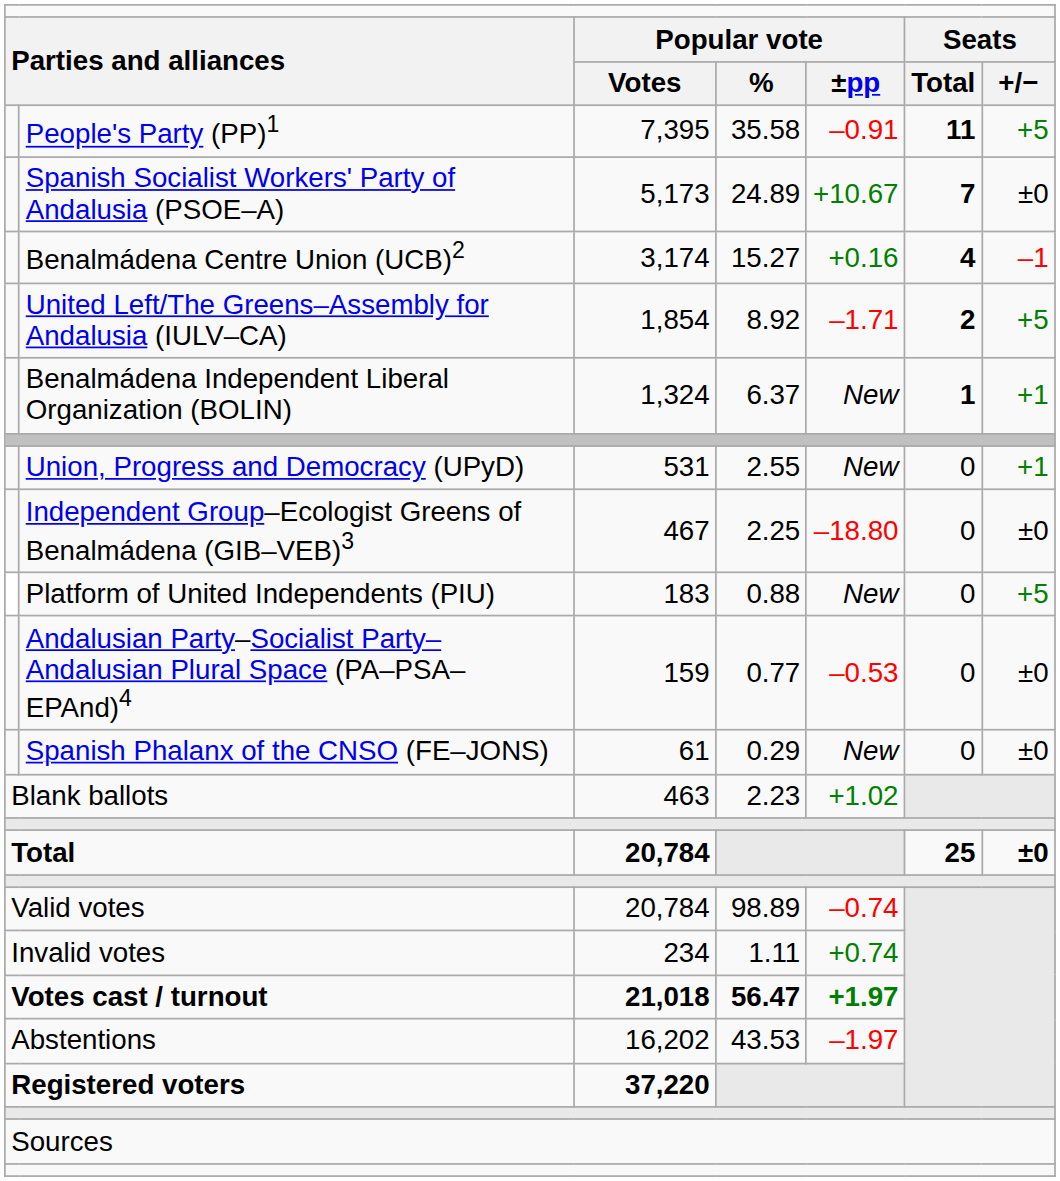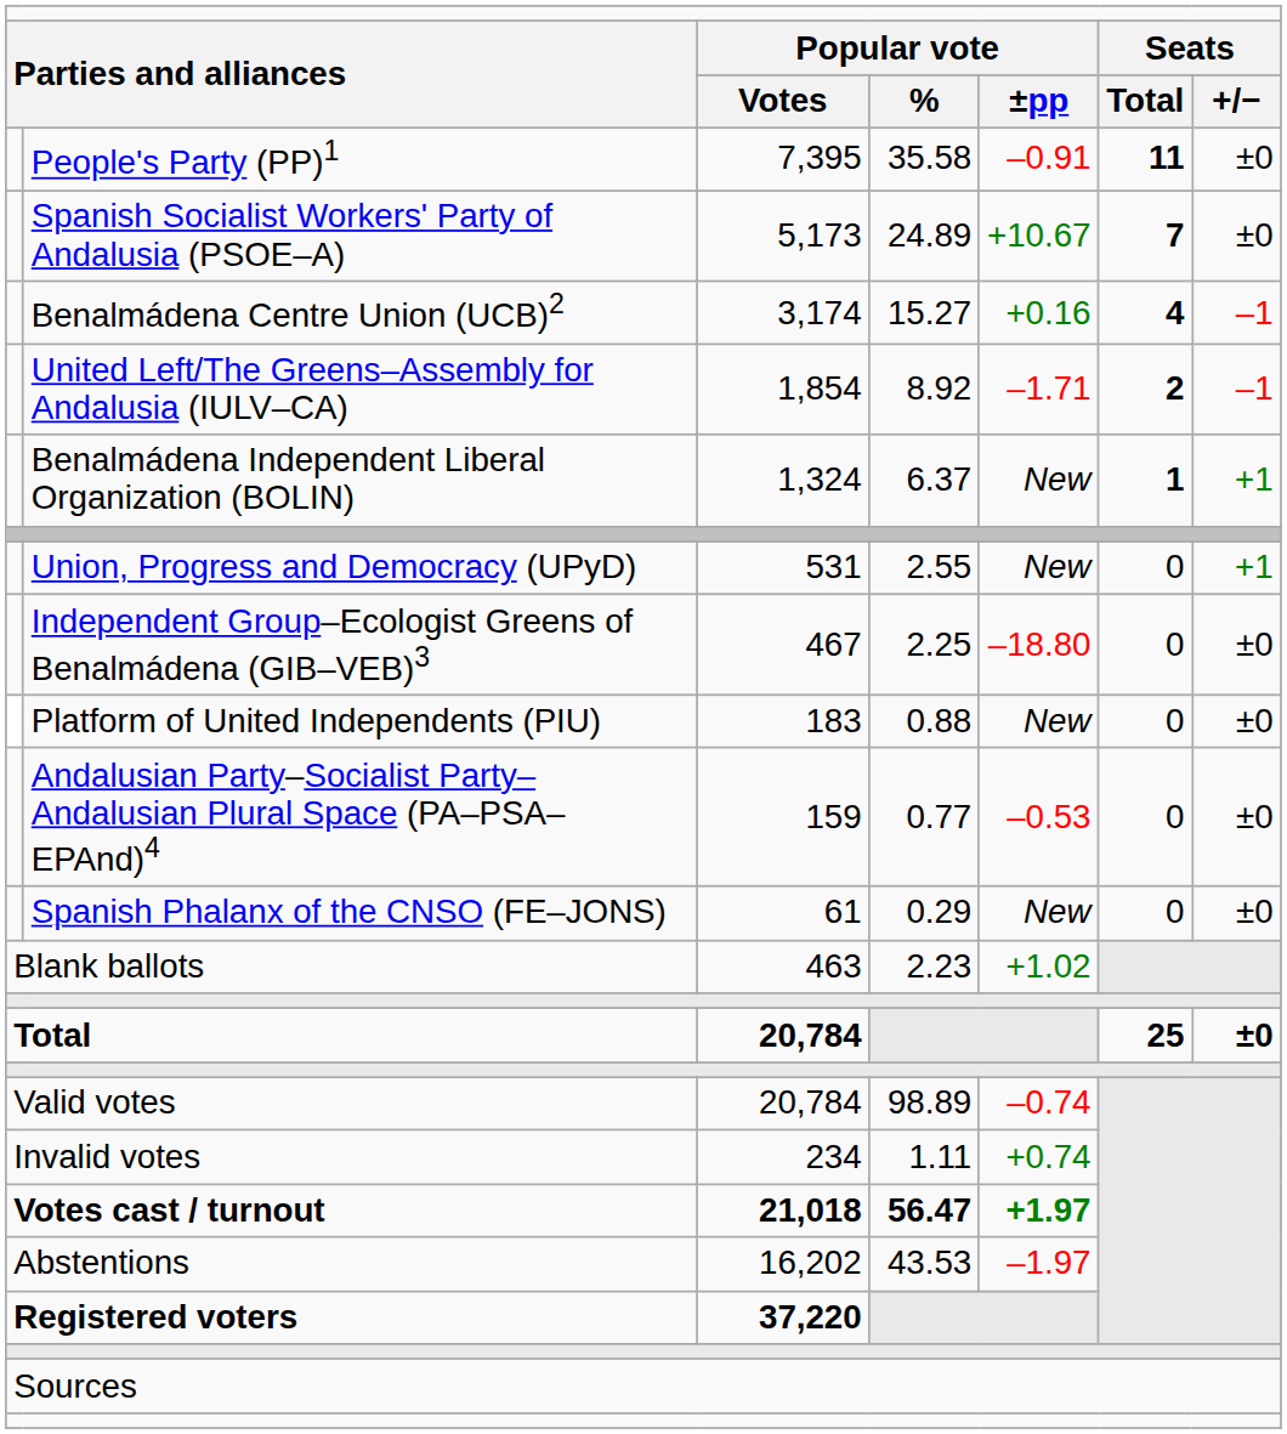People's Party (PP)1 | column 7: +5 -> ±0
United Left/The Greens–Assembly for Andalusia (IULV–CA) | column 7: +5 -> –1
Platform of United Independents (PIU) | column 7: +5 -> ±0
